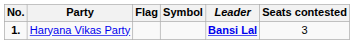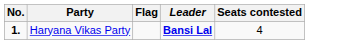- column: Symbol
Haryana Vikas Party | Seats contested: 3 -> 4
